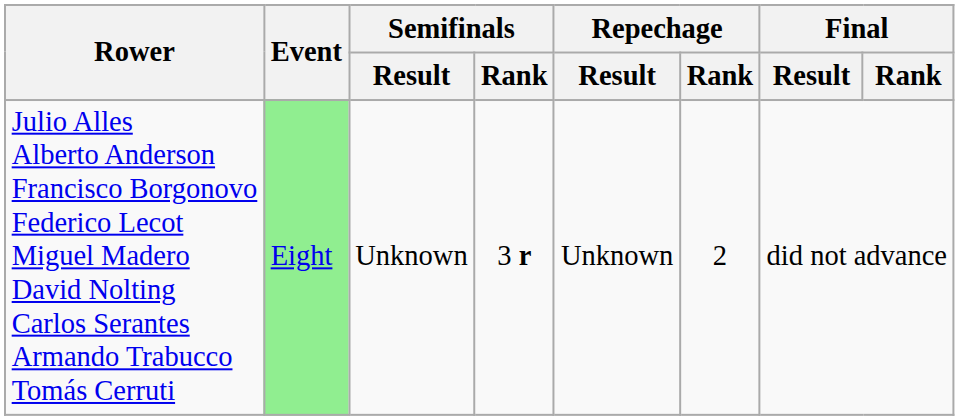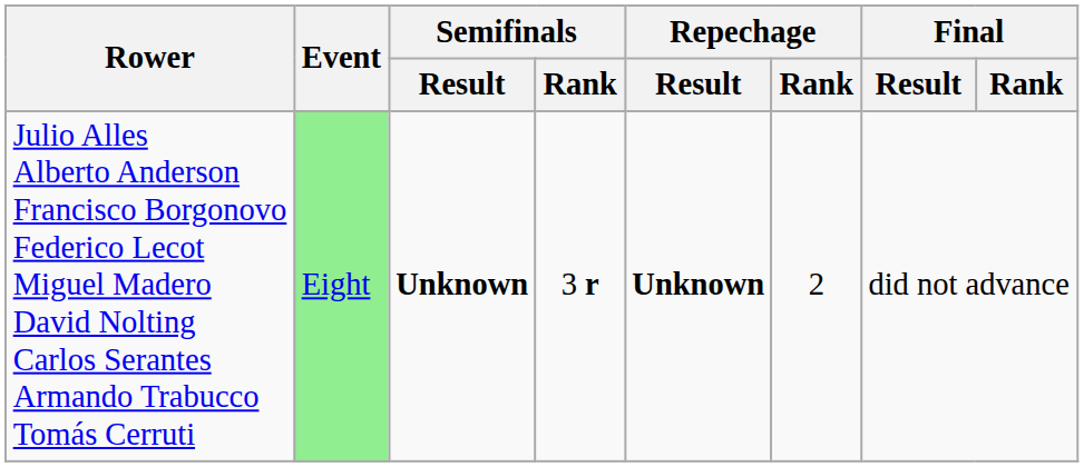row 3 | Semifinals / Result: normal -> bold
row 3 | Repechage / Result: normal -> bold
